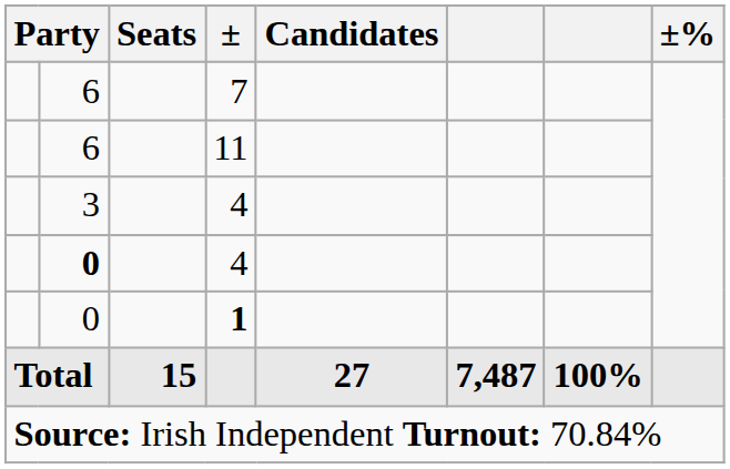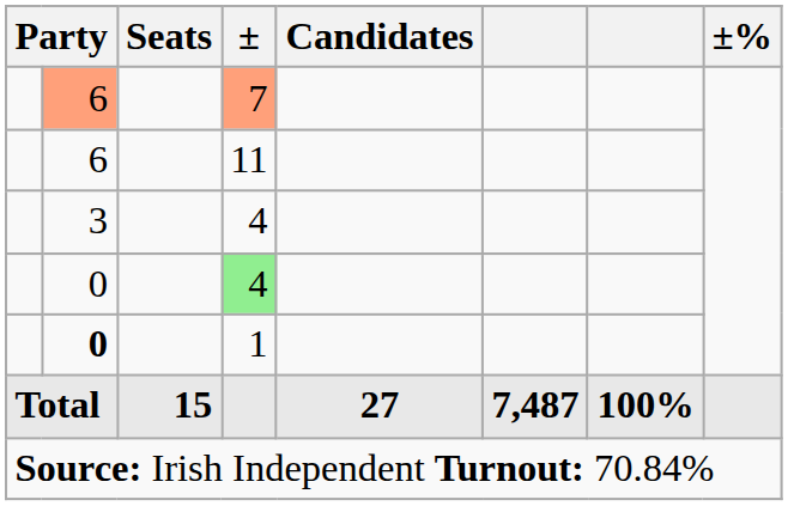7 | column 2: no background -> lightsalmon background
7 | ±: no background -> lightsalmon background
0 / 4 | column 2: bold -> normal
0 / 4 | ±: no background -> lightgreen background
1 | column 2: normal -> bold
1 | ±: bold -> normal
